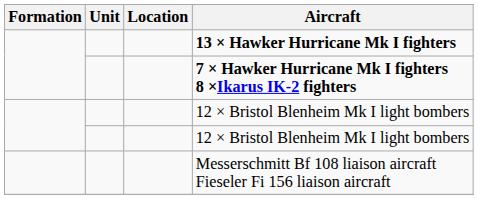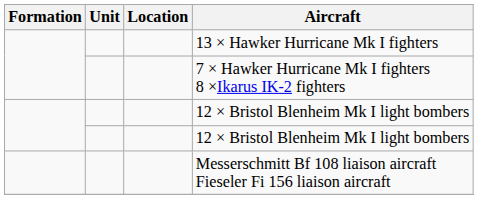13 × Hawker Hurricane Mk I fighters | Aircraft: bold -> normal
7 × Hawker Hurricane Mk I fighters 8 ×Ikarus IK-2 fighters | Aircraft: bold -> normal
